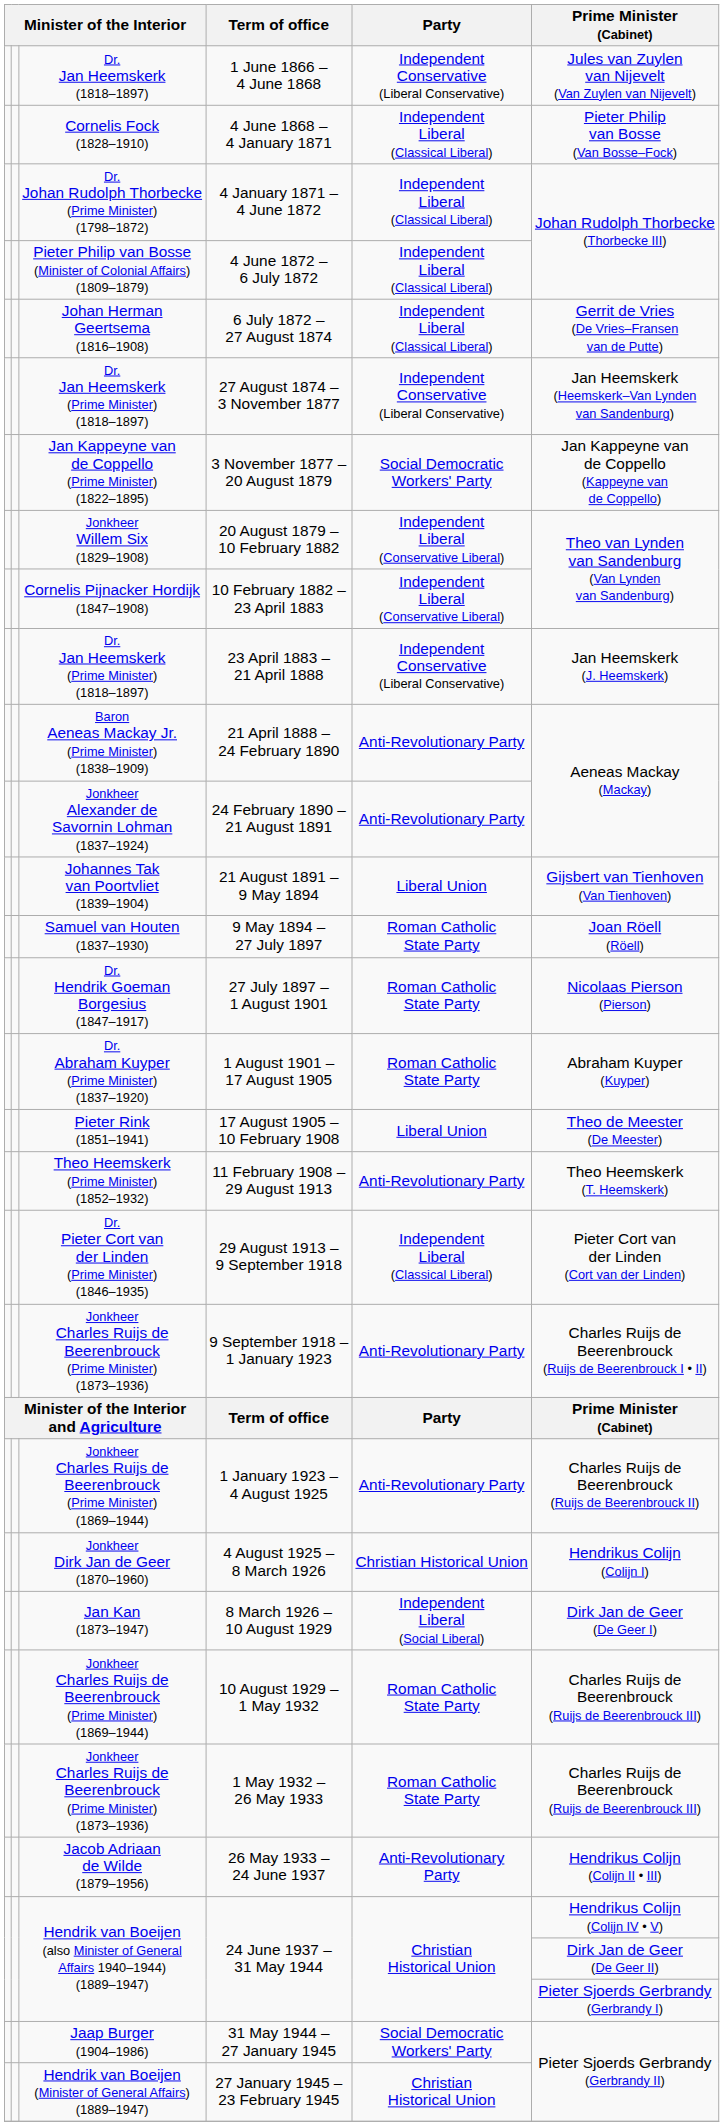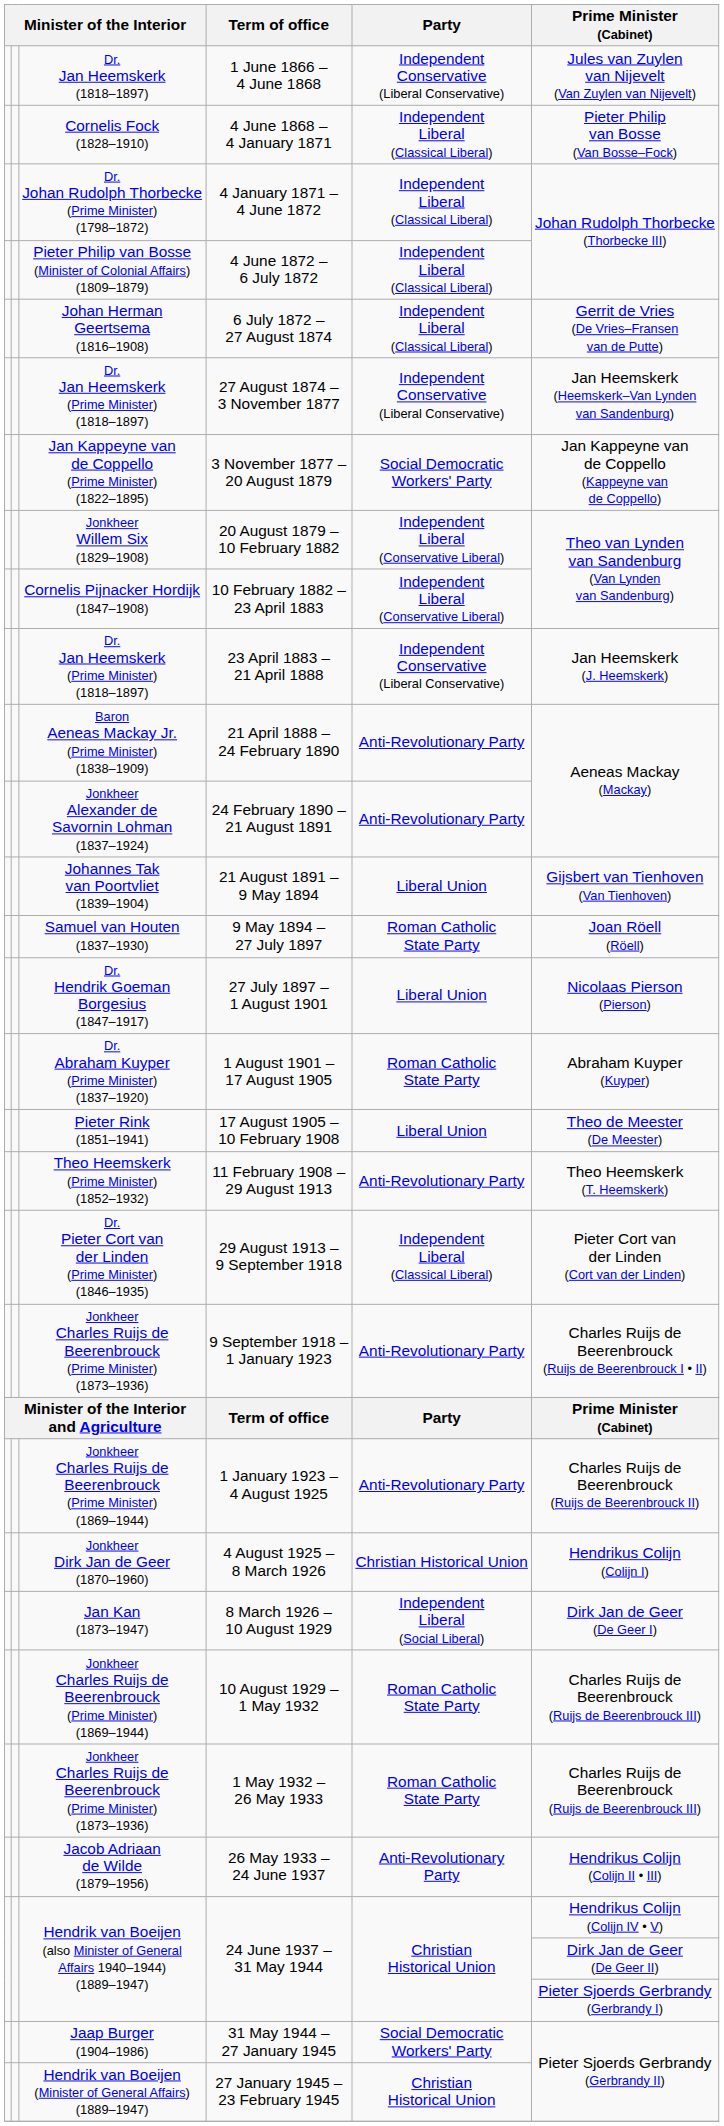27 July 1897 – 1 August 1901 | Party: Roman Catholic State Party -> Liberal Union
